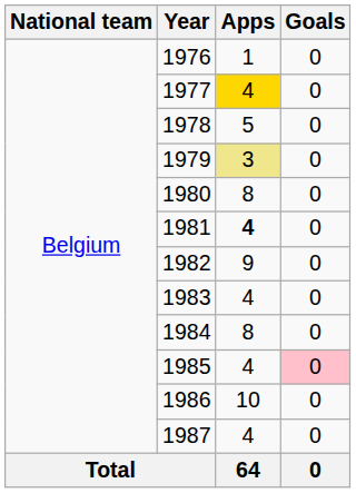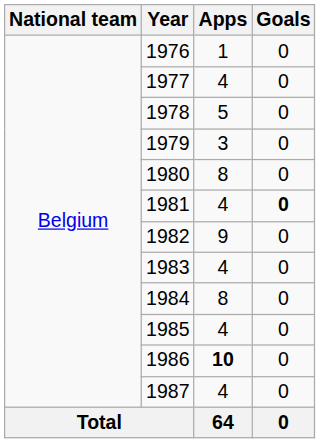1977 | Apps: gold background -> no background
1979 | Apps: khaki background -> no background
1981 | Apps: bold -> normal
1981 | Goals: normal -> bold
1985 | Goals: pink background -> no background
1986 | Apps: normal -> bold
